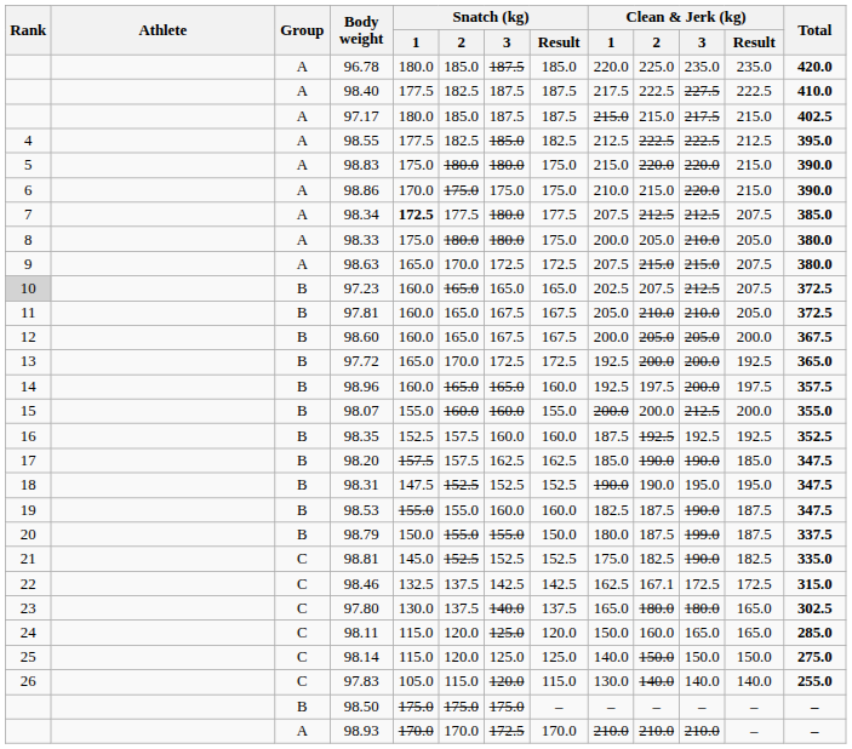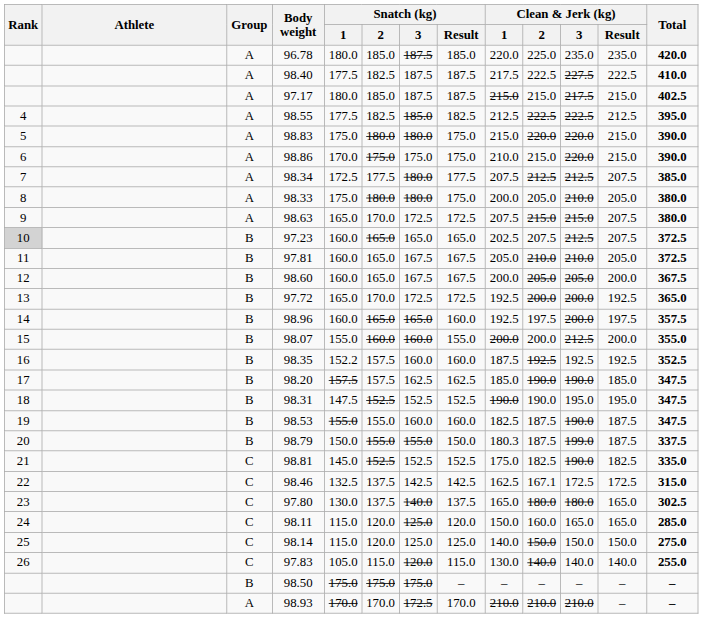98.34 | Snatch (kg) / 1: bold -> normal
98.35 | Snatch (kg) / 1: 152.5 -> 152.2
98.79 | Clean & Jerk (kg) / 1: 180.0 -> 180.3
